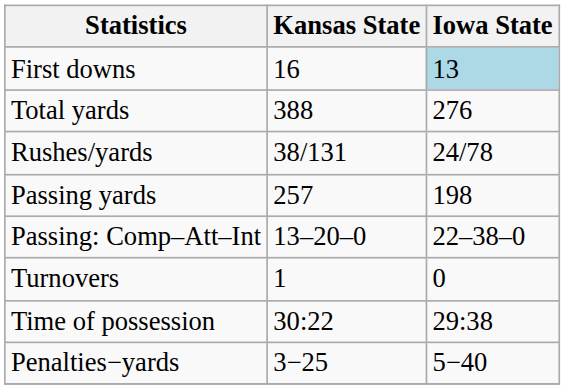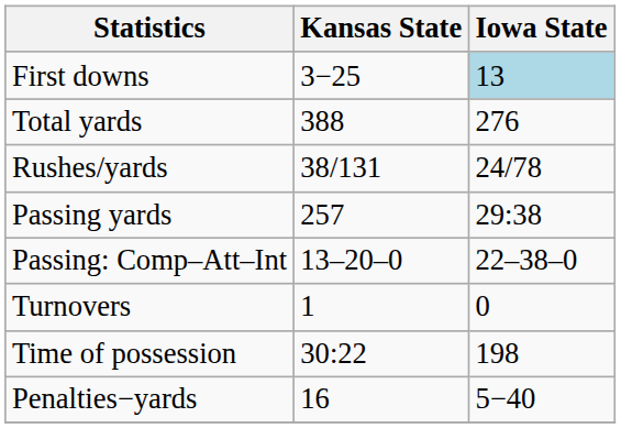First downs | Kansas State: 16 -> 3−25
Passing yards | Iowa State: 198 -> 29:38
Time of possession | Iowa State: 29:38 -> 198
Penalties−yards | Kansas State: 3−25 -> 16
